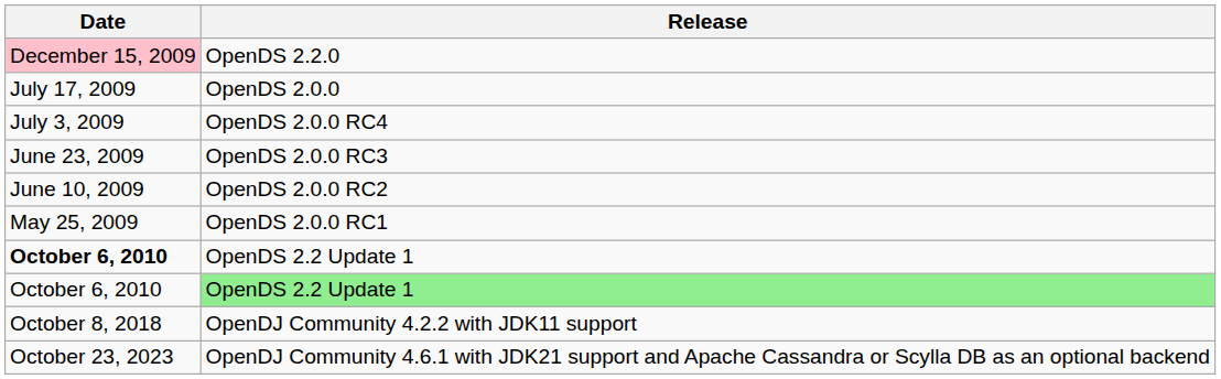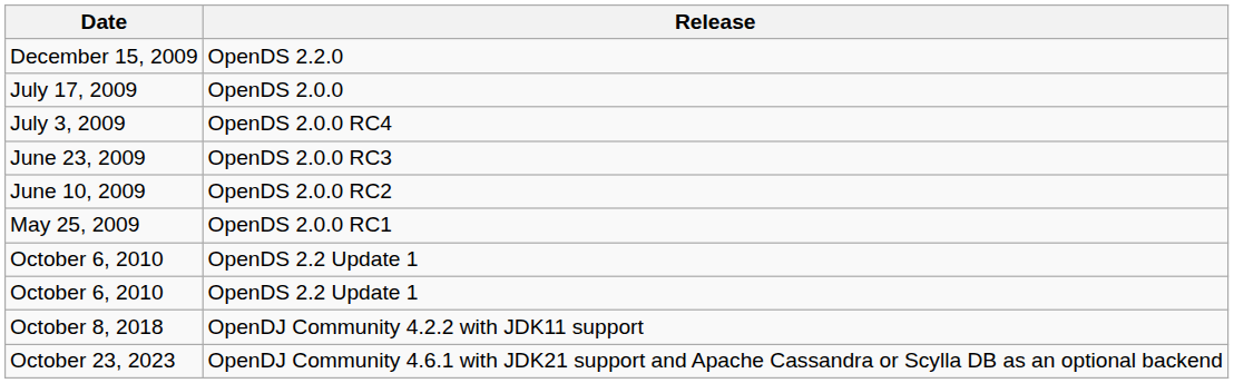row 2 | Date: pink background -> no background
row 8 | Date: bold -> normal
row 9 | Release: lightgreen background -> no background
